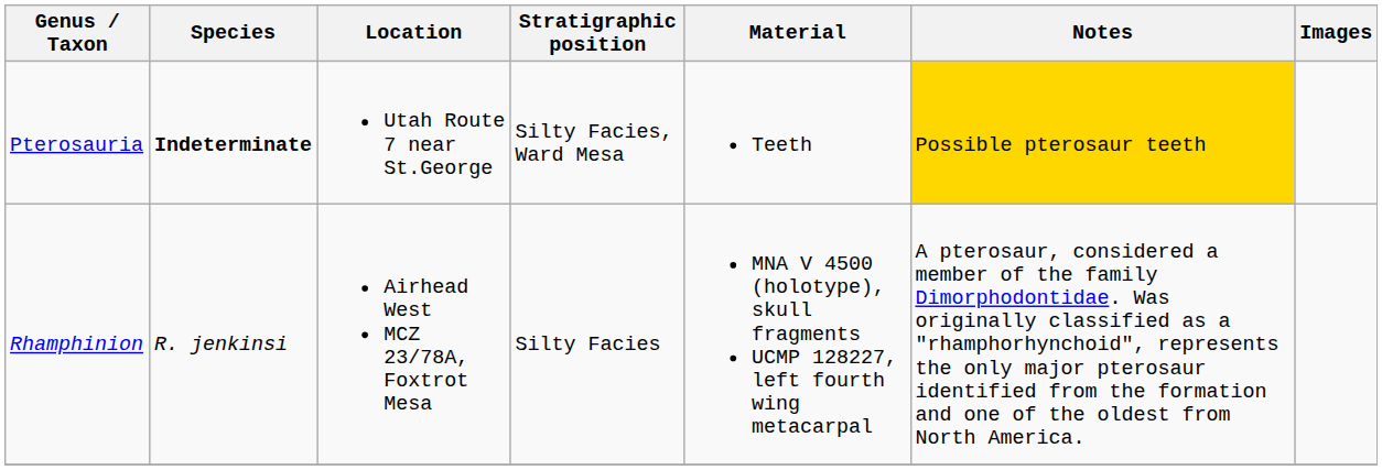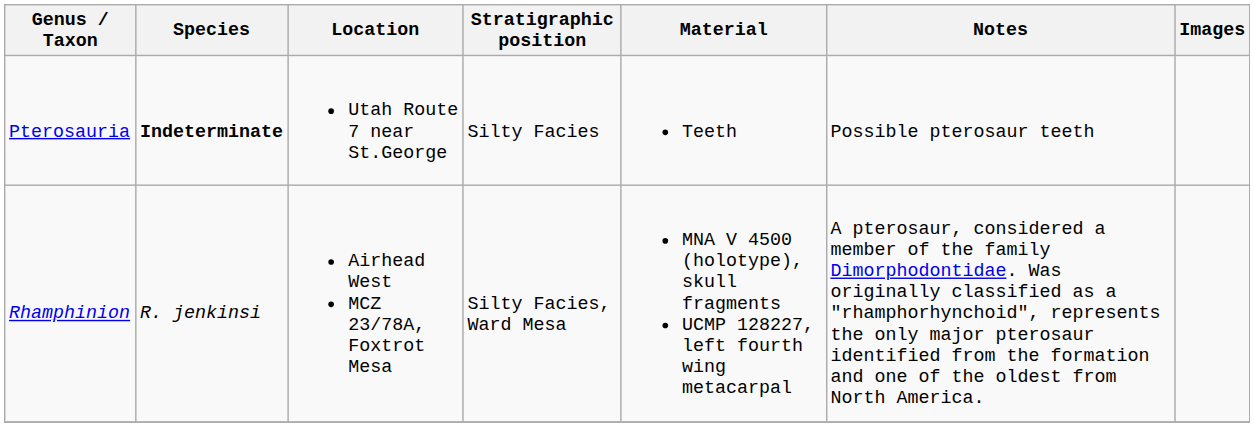Pterosauria | Stratigraphic position: Silty Facies, Ward Mesa -> Silty Facies
Pterosauria | Notes: gold background -> no background
Rhamphinion | Stratigraphic position: Silty Facies -> Silty Facies, Ward Mesa
